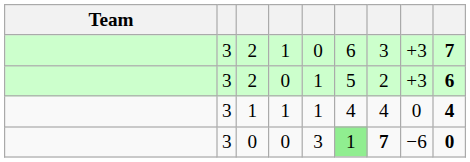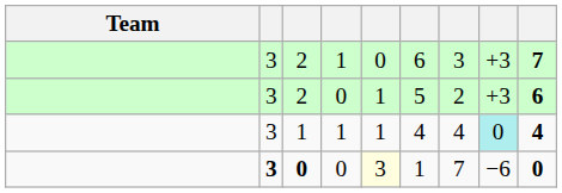row 4 | column 8: no background -> paleturquoise background
row 5 | column 2: normal -> bold
row 5 | column 3: normal -> bold
row 5 | column 5: no background -> lightyellow background
row 5 | column 6: lightgreen background -> no background
row 5 | column 7: bold -> normal
